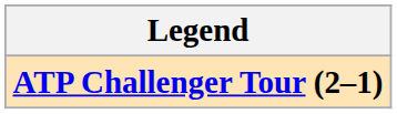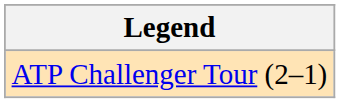row 2 | column 1: bold -> normal
